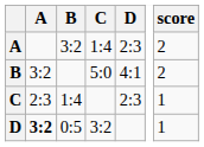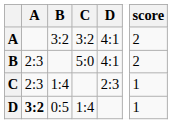row 2 | C: 1:4 -> 3:2
row 2 | D: 2:3 -> 4:1
row 3 | A: 3:2 -> 2:3
row 5 | C: 3:2 -> 1:4
